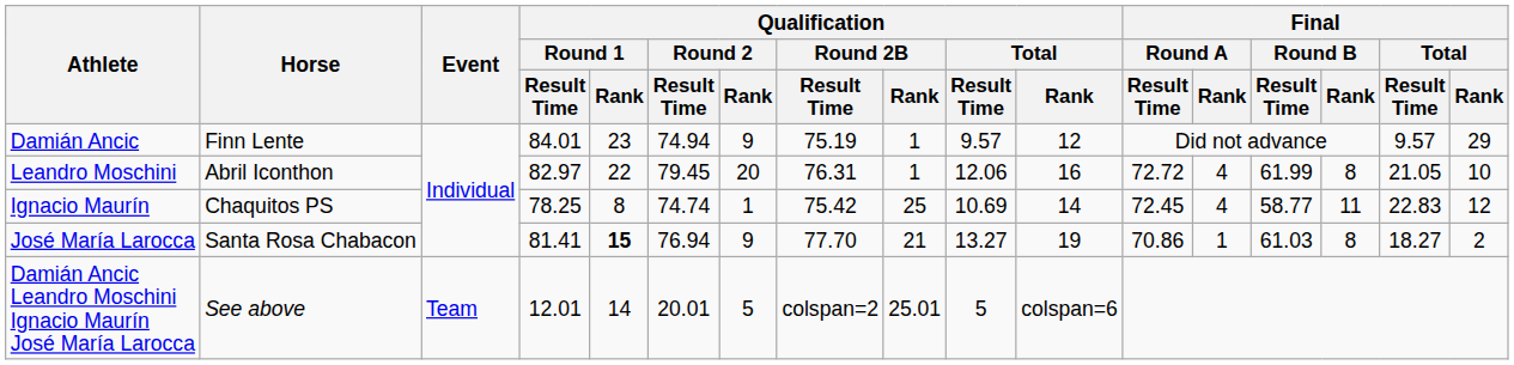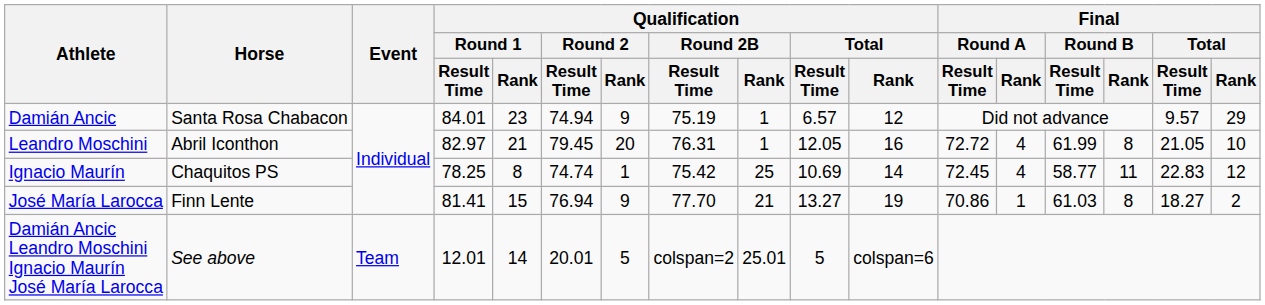Damián Ancic | Horse: Finn Lente -> Santa Rosa Chabacon
Damián Ancic | Qualification / Total / Result Time: 9.57 -> 6.57
Leandro Moschini | Qualification / Round 1 / Rank: 22 -> 21
Leandro Moschini | Qualification / Total / Result Time: 12.06 -> 12.05
José María Larocca | Horse: Santa Rosa Chabacon -> Finn Lente
José María Larocca | Qualification / Round 1 / Rank: bold -> normal
